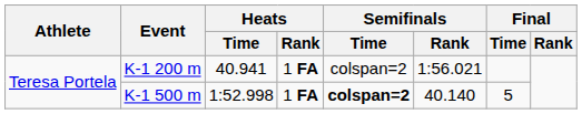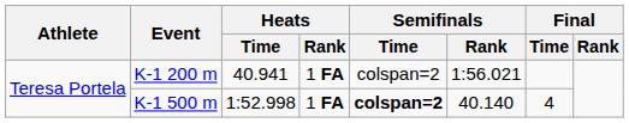K-1 500 m | Final / Time: 5 -> 4
